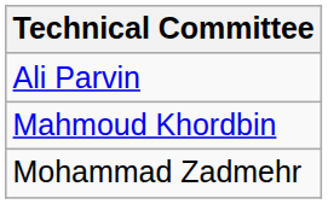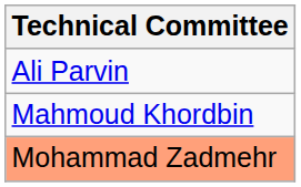row 4 | column 1: no background -> lightsalmon background
